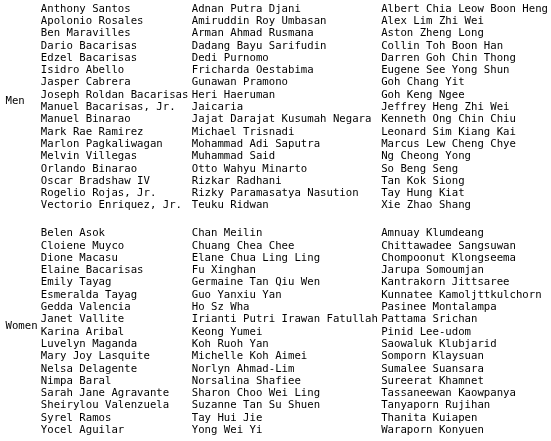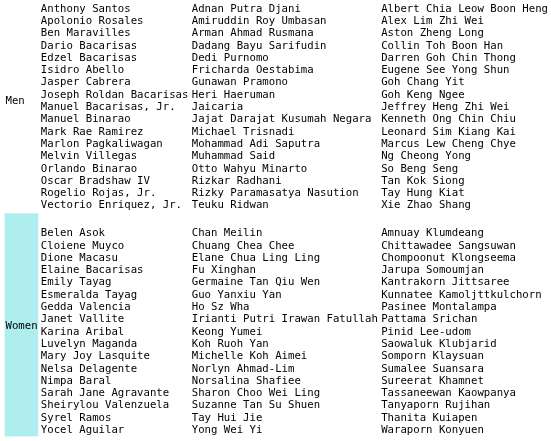Women | column 1: no background -> paleturquoise background
